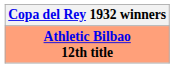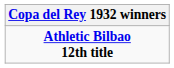row 2 | column 1: lightsalmon background -> no background
